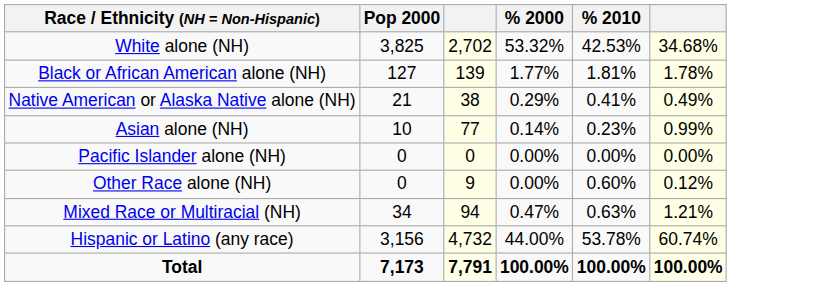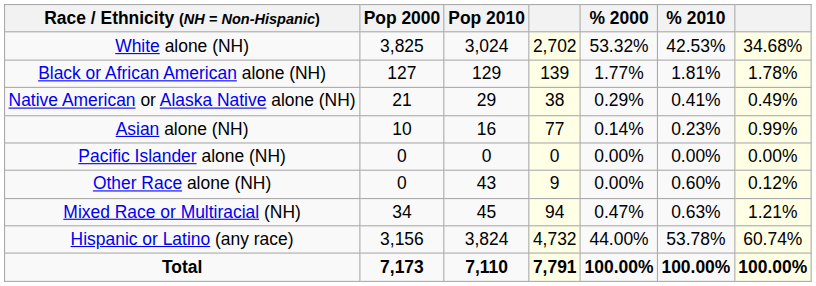+ column: Pop 2010 | 3,024 | 129 | 29 | 16 | 0 | 43 | 45 | 3,824 | 7,110
